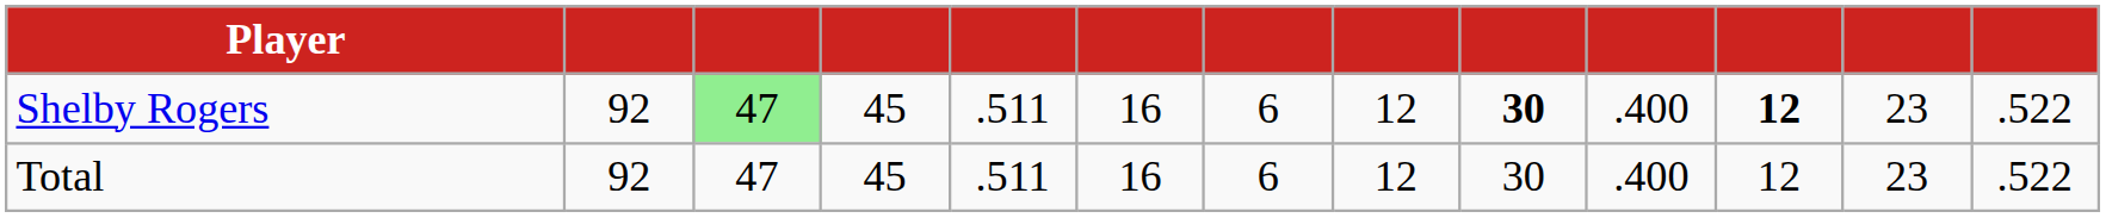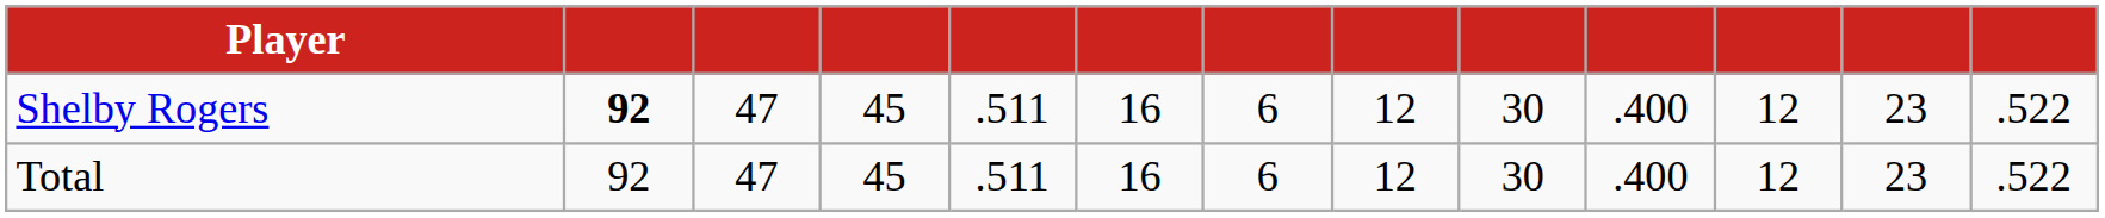Shelby Rogers | column 2: normal -> bold
Shelby Rogers | column 3: lightgreen background -> no background
Shelby Rogers | column 9: bold -> normal
Shelby Rogers | column 11: bold -> normal
